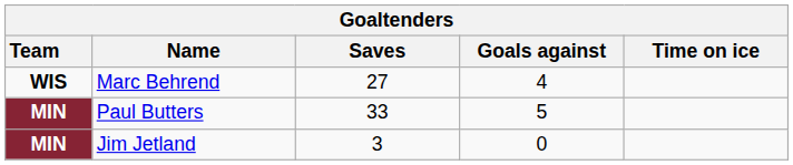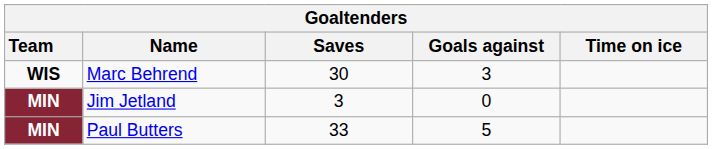Marc Behrend | Saves: 27 -> 30
Marc Behrend | Goals against: 4 -> 3
rows swapped: Paul Butters <-> Jim Jetland
